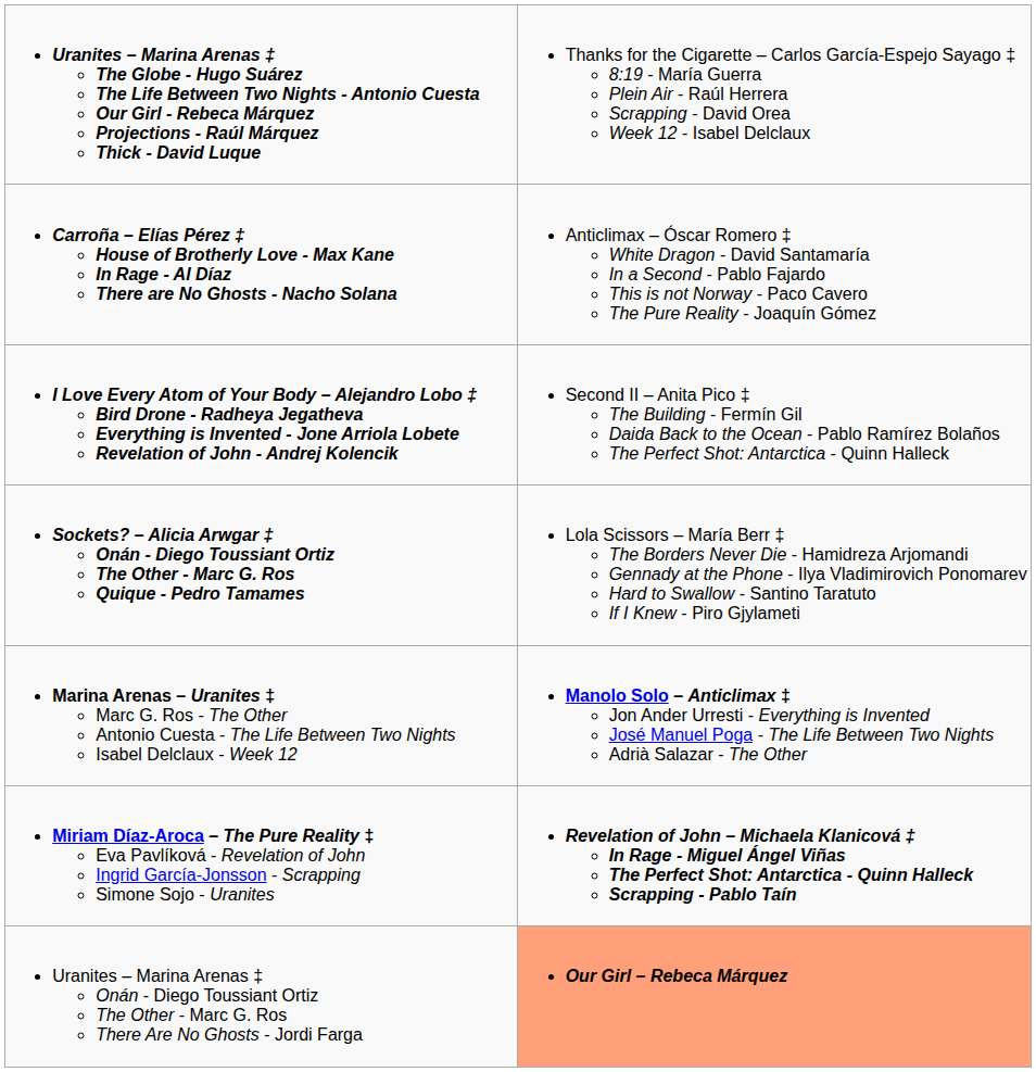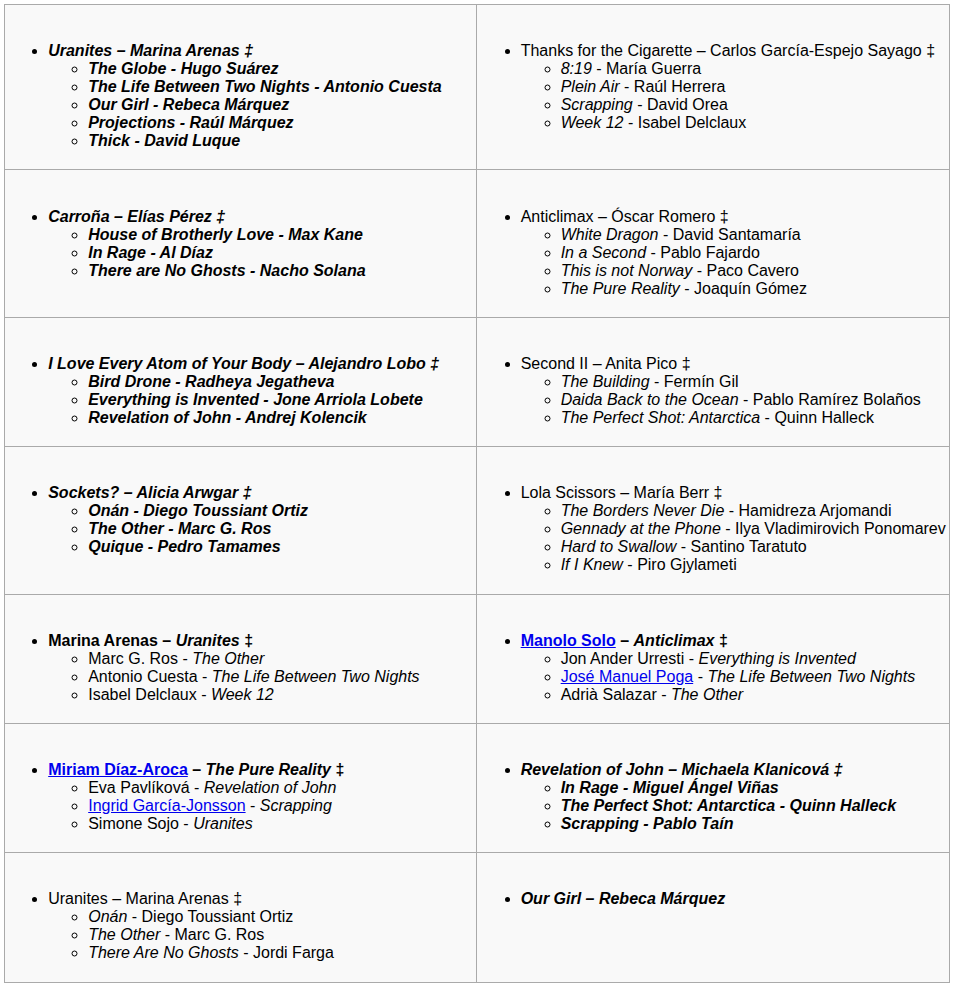row 7 | column 2: lightsalmon background -> no background
